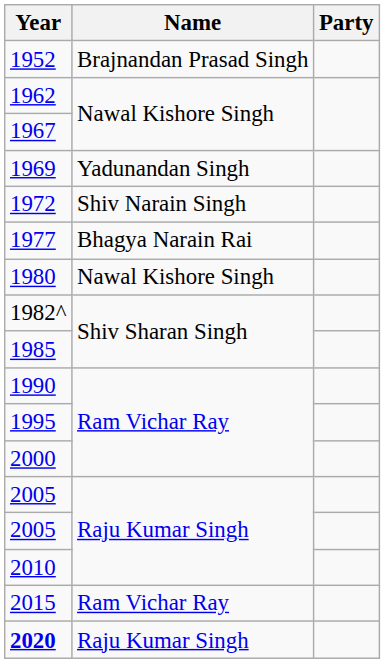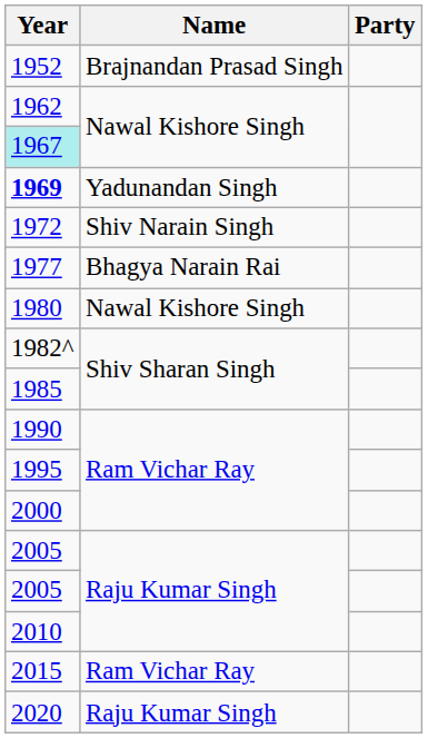1967 | Year: no background -> paleturquoise background
1969 | Year: normal -> bold
2020 | Year: bold -> normal
